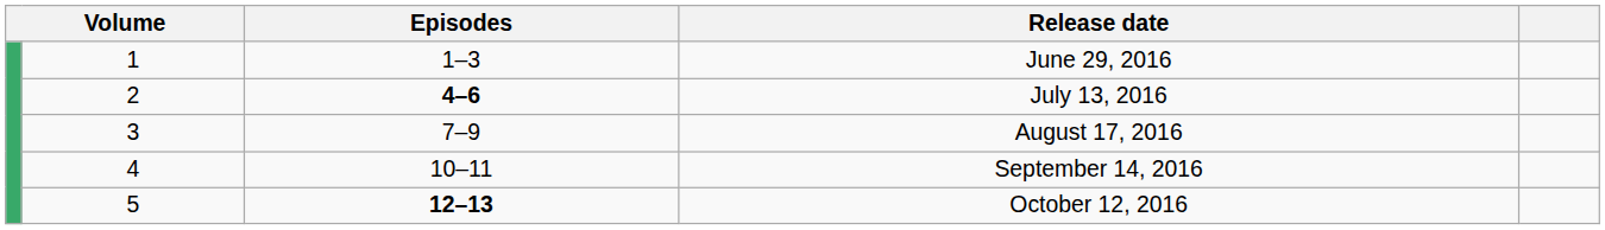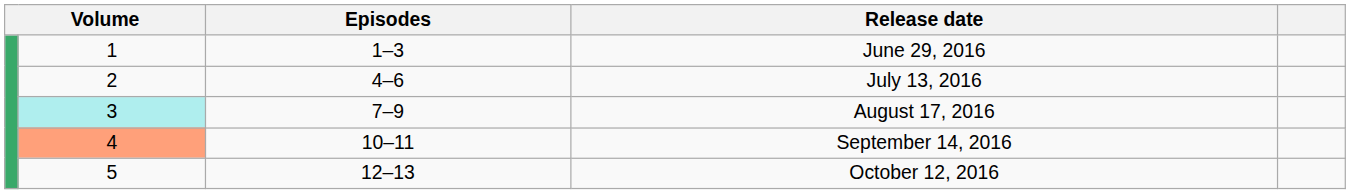July 13, 2016 | Episodes: bold -> normal
August 17, 2016 | column 2: no background -> paleturquoise background
September 14, 2016 | column 2: no background -> lightsalmon background
October 12, 2016 | Episodes: bold -> normal
